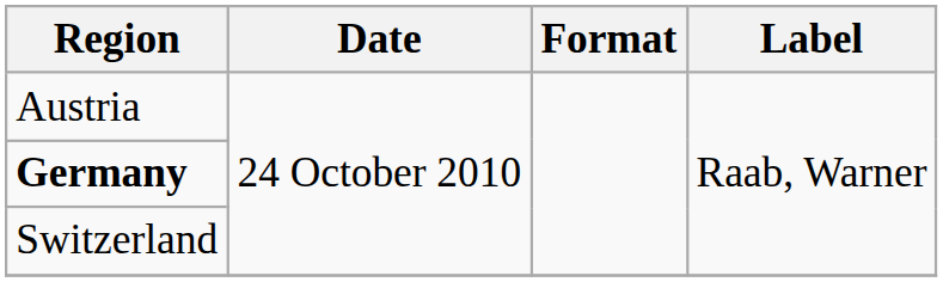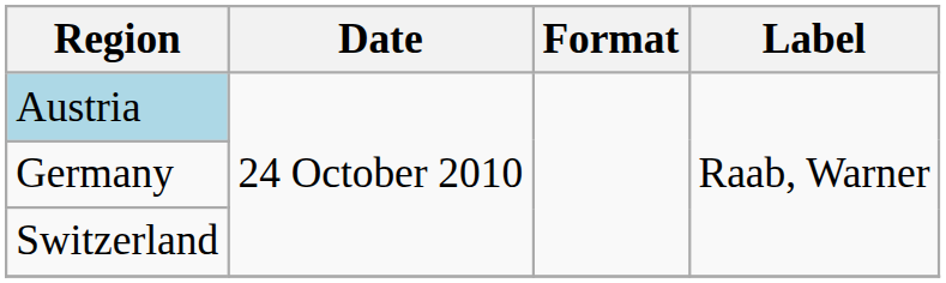Austria | Region: no background -> lightblue background
Germany | Region: bold -> normal
